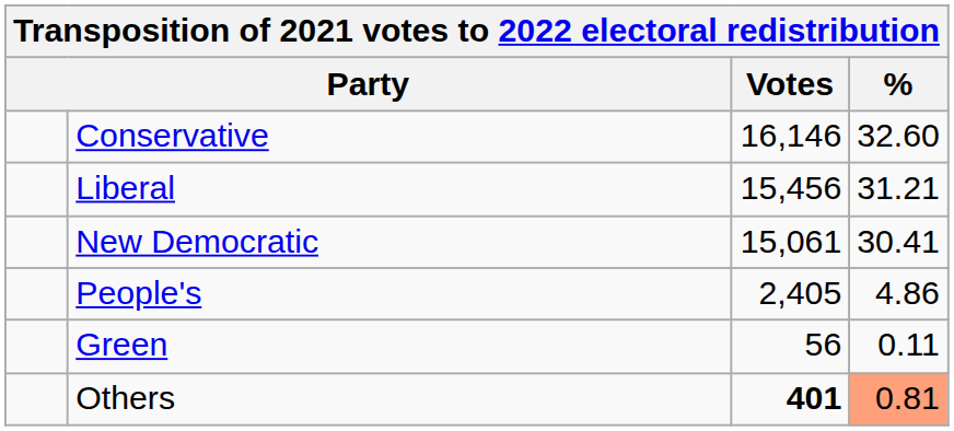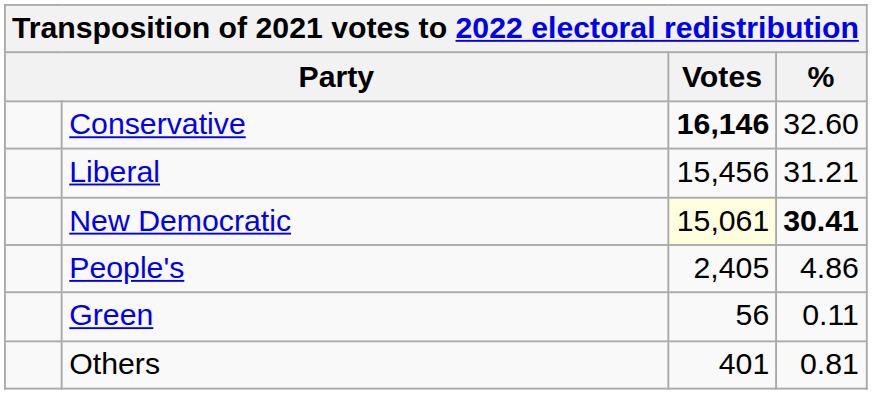Conservative | Votes: normal -> bold
New Democratic | Votes: no background -> lightyellow background
New Democratic | %: normal -> bold
Others | Votes: bold -> normal
Others | %: lightsalmon background -> no background
